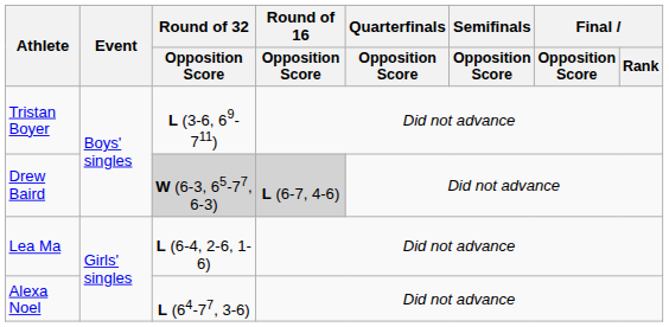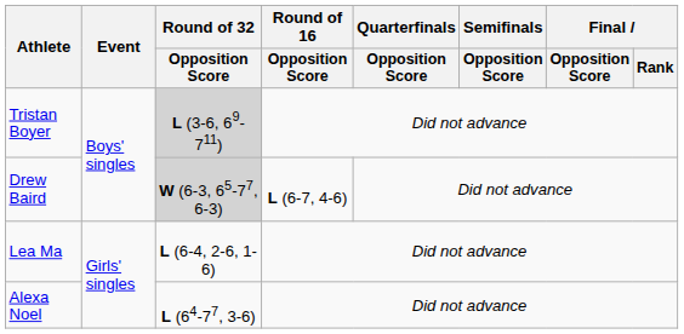Tristan Boyer | Round of 32 / Opposition Score: no background -> lightgrey background
Drew Baird | Round of 16 / Opposition Score: lightgrey background -> no background
